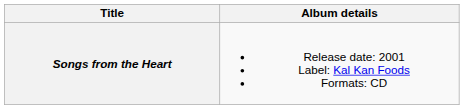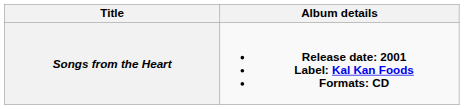Songs from the Heart | Album details: normal -> bold
